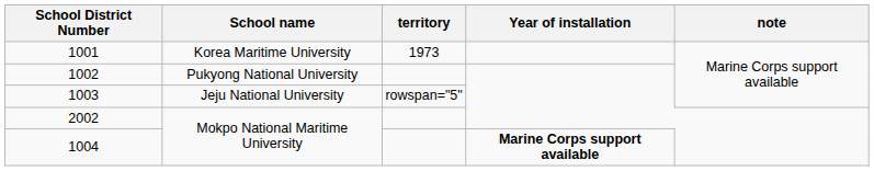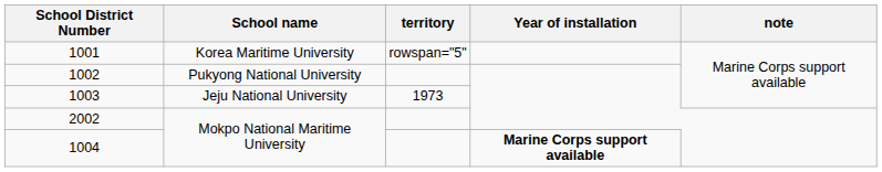1001 | territory: 1973 -> rowspan="5"
1003 | territory: rowspan="5" -> 1973
